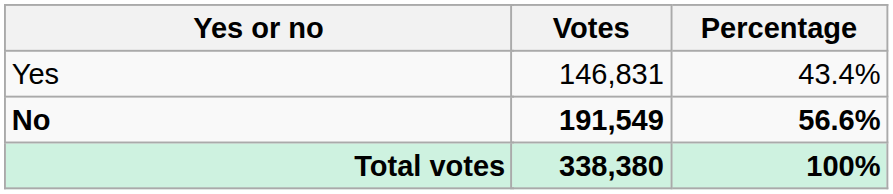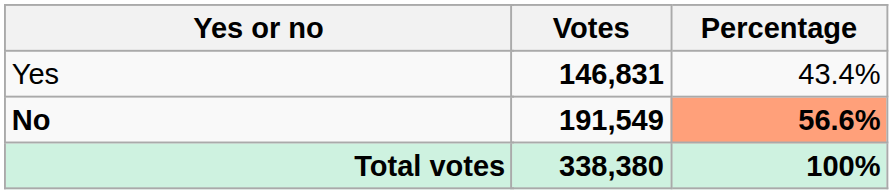Yes | Votes: normal -> bold
No | Percentage: no background -> lightsalmon background
